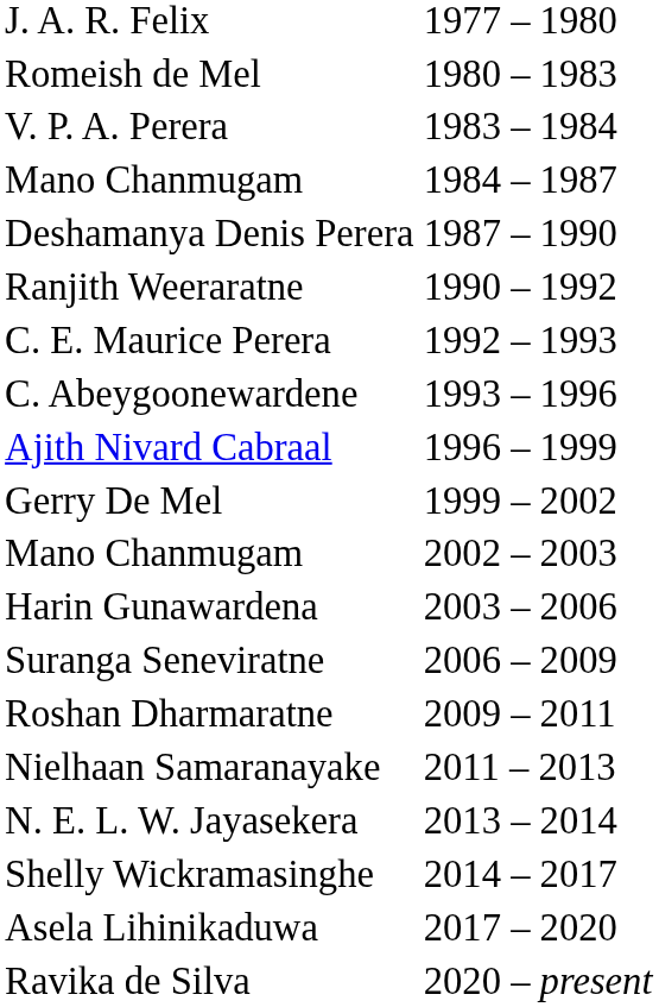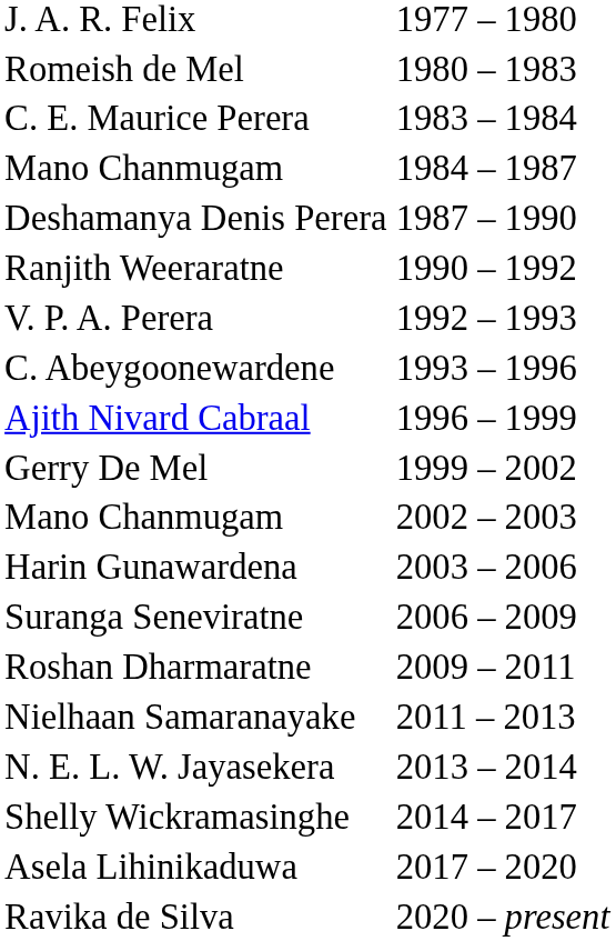row 3 | column 1: V. P. A. Perera -> C. E. Maurice Perera
row 7 | column 1: C. E. Maurice Perera -> V. P. A. Perera
